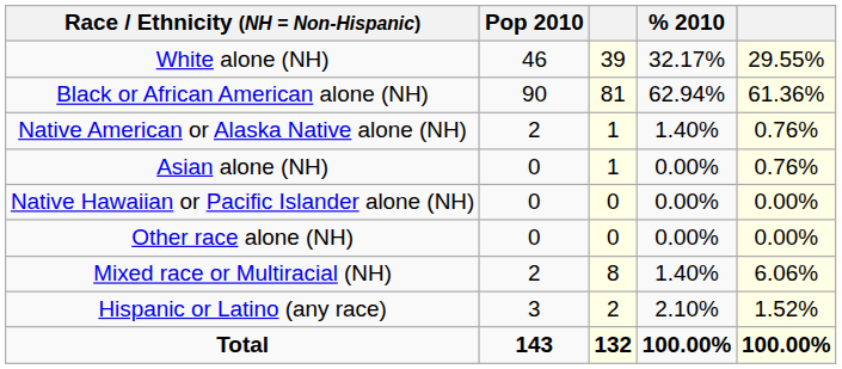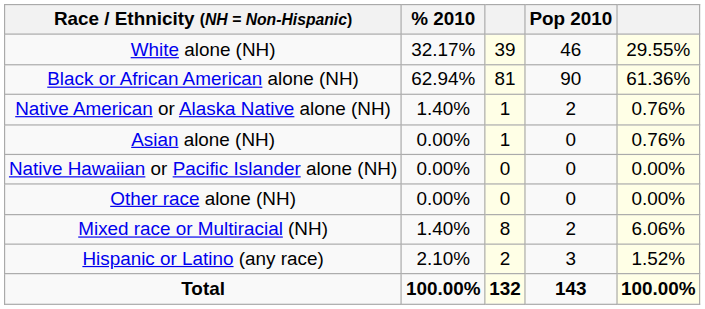columns swapped: Pop 2010 <-> % 2010
